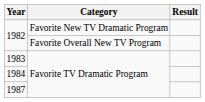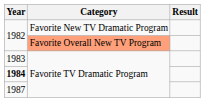1982 / Favorite Overall New TV Program | Category: no background -> lightsalmon background
1984 | Year: normal -> bold
